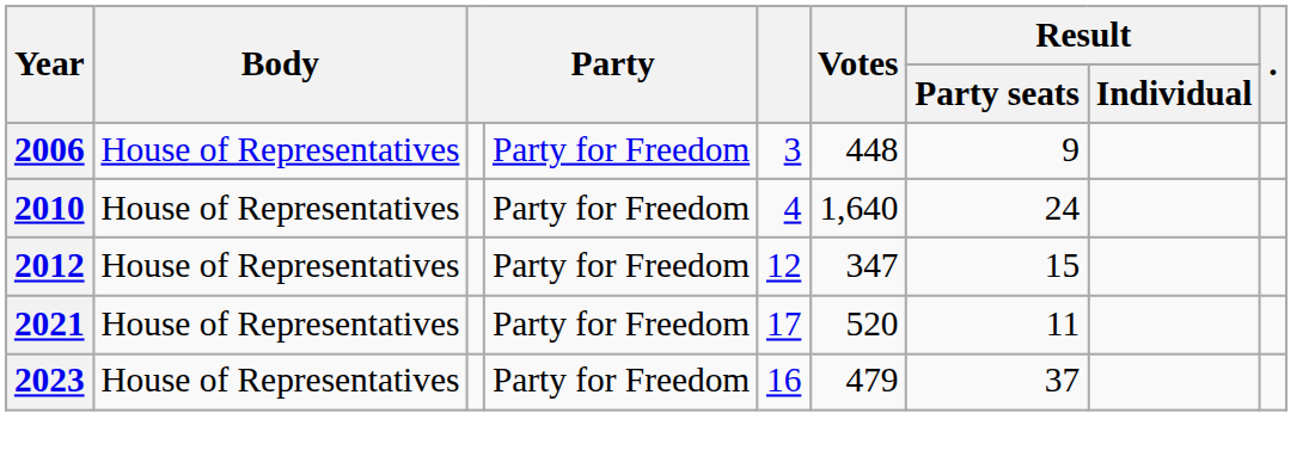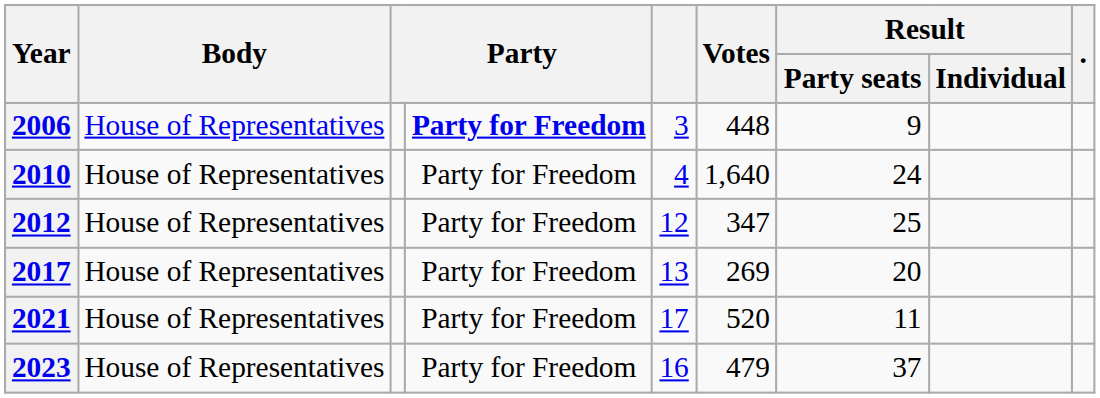2006 | column 4: normal -> bold
2012 | Result / Party seats: 15 -> 25
+ row: 2017 | House of Representatives | Party for Freedom | 13 | 269 | 20
